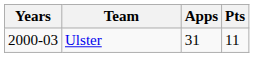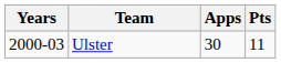Ulster | Apps: 31 -> 30
